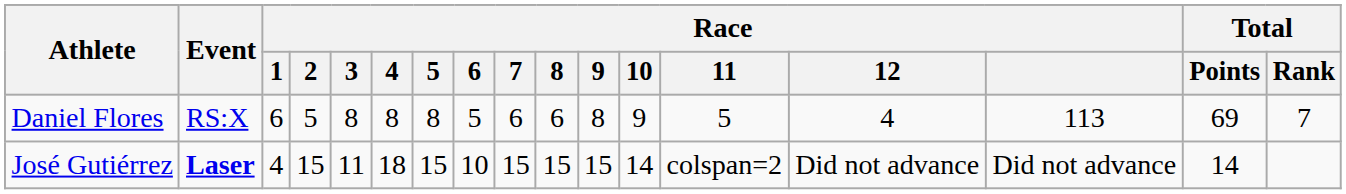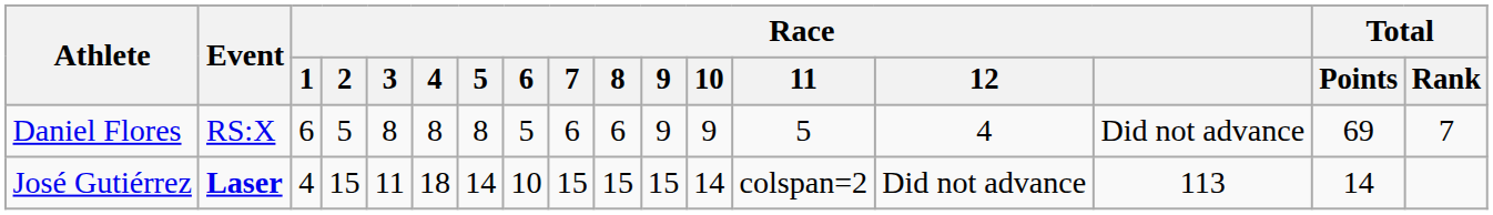Daniel Flores | Race / 9: 8 -> 9
Daniel Flores | Race: 113 -> Did not advance
José Gutiérrez | Race / 5: 15 -> 14
José Gutiérrez | Race: Did not advance -> 113
